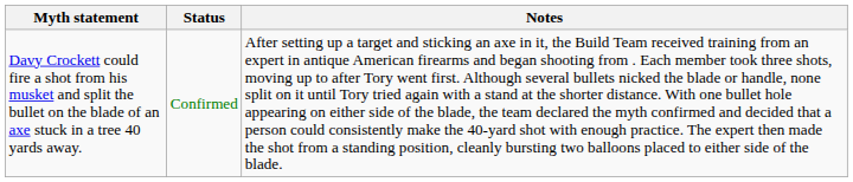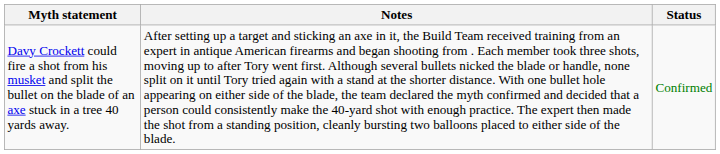columns swapped: Status <-> Notes
